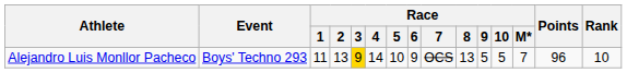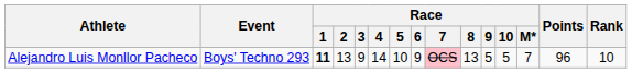Alejandro Luis Monllor Pacheco | Race / 1: normal -> bold
Alejandro Luis Monllor Pacheco | Race / 3: gold background -> no background
Alejandro Luis Monllor Pacheco | Race / 7: no background -> pink background
